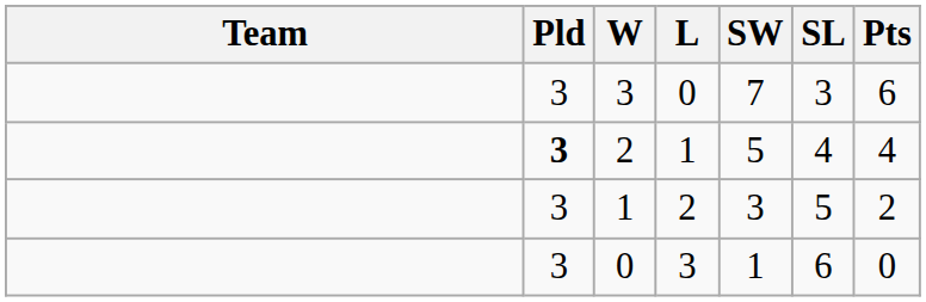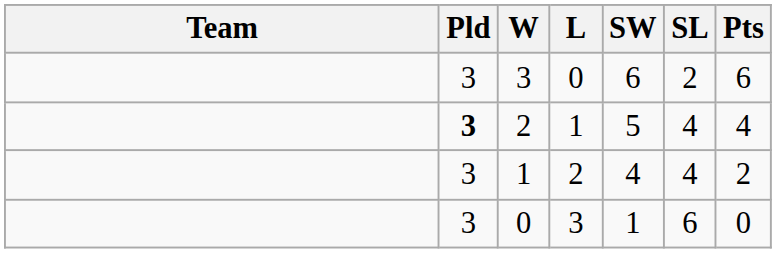row 2 | SW: 7 -> 6
row 2 | SL: 3 -> 2
row 4 | SW: 3 -> 4
row 4 | SL: 5 -> 4
